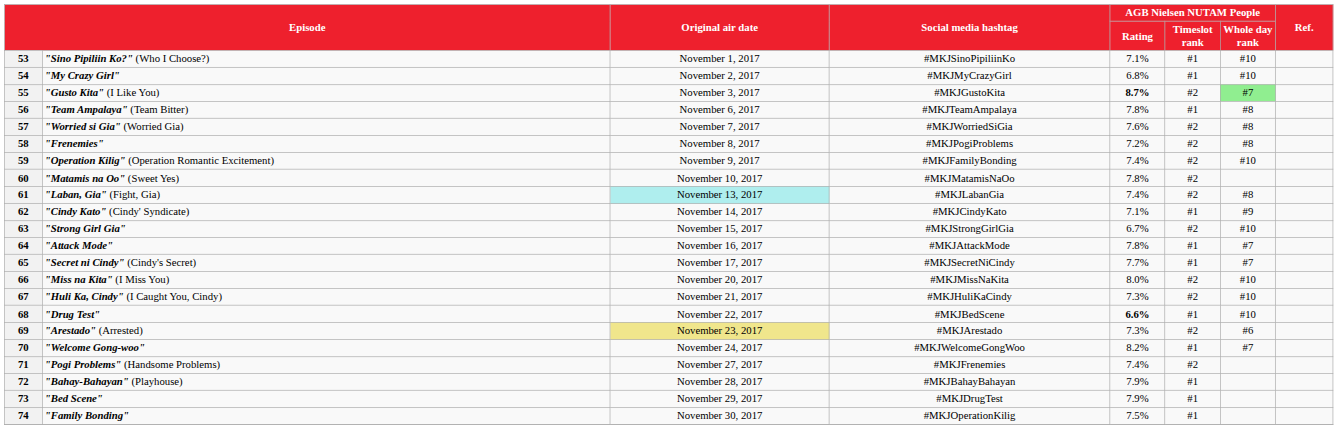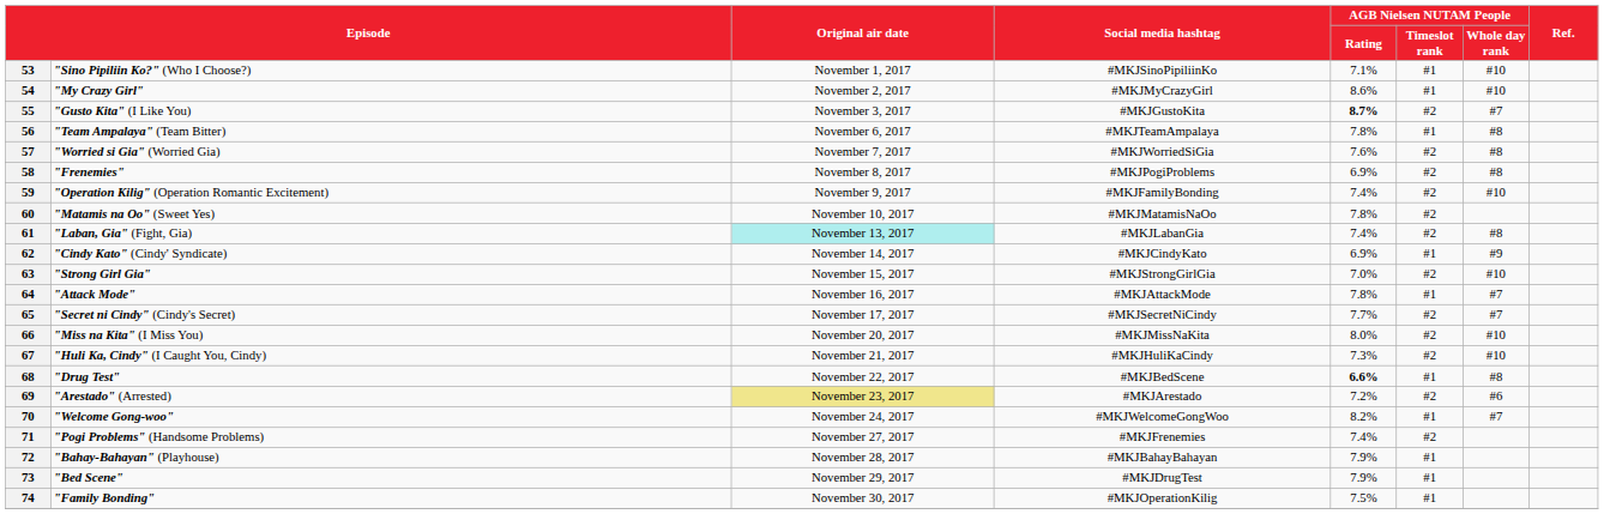54 | AGB Nielsen NUTAM People / Rating: 6.8% -> 8.6%
55 | AGB Nielsen NUTAM People / Whole day rank: lightgreen background -> no background
58 | AGB Nielsen NUTAM People / Rating: 7.2% -> 6.9%
62 | AGB Nielsen NUTAM People / Rating: 7.1% -> 6.9%
63 | AGB Nielsen NUTAM People / Rating: 6.7% -> 7.0%
65 | AGB Nielsen NUTAM People / Timeslot rank: #1 -> #2
68 | AGB Nielsen NUTAM People / Whole day rank: #10 -> #8
69 | AGB Nielsen NUTAM People / Rating: 7.3% -> 7.2%
